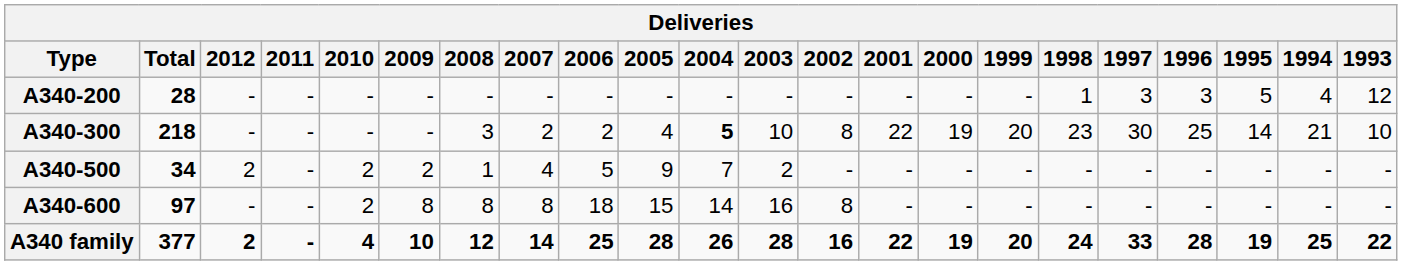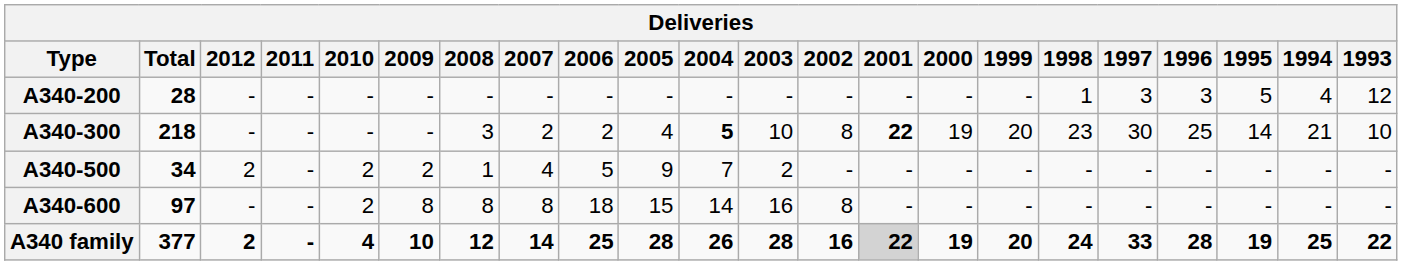A340-300 | 2001: normal -> bold
A340 family | 2001: no background -> lightgrey background
